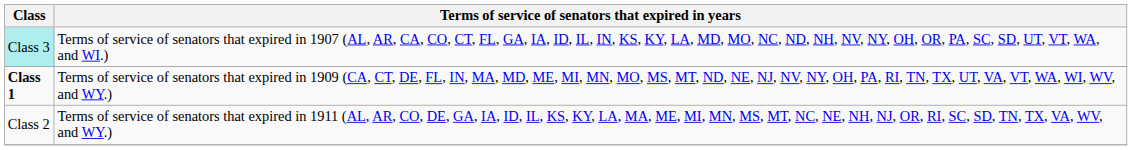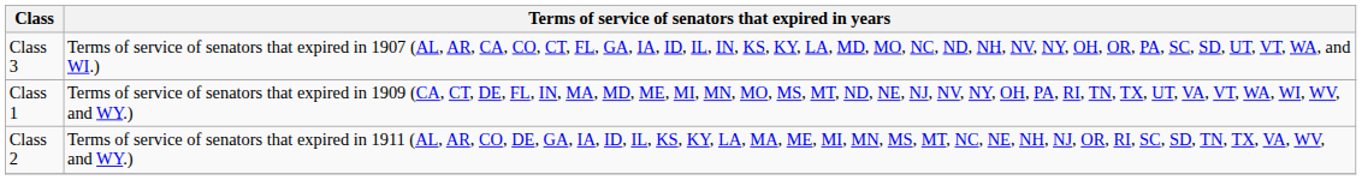Class 3 | Class: paleturquoise background -> no background
Class 1 | Class: bold -> normal
